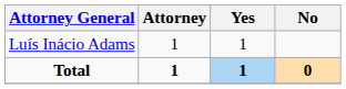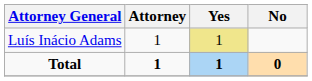Luís Inácio Adams | Yes: no background -> khaki background
